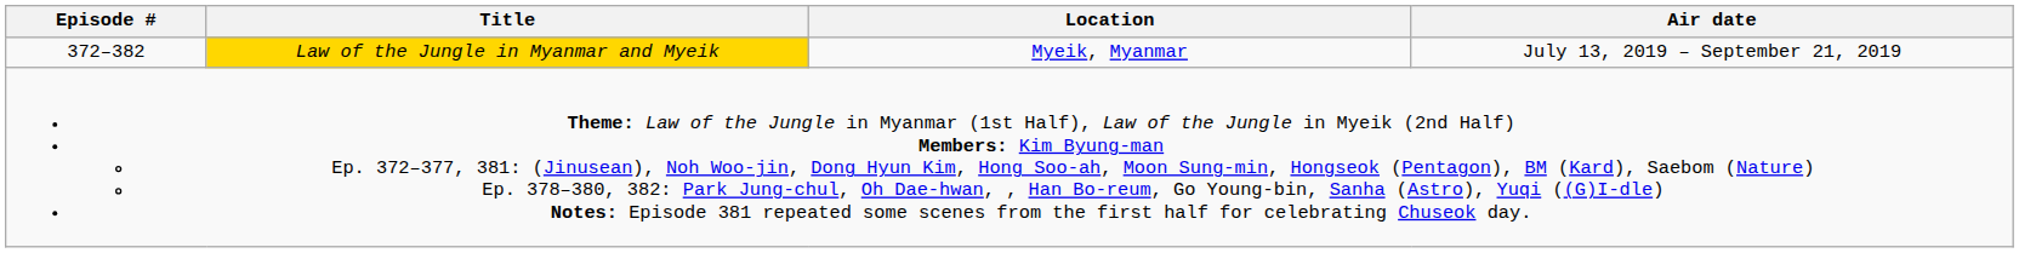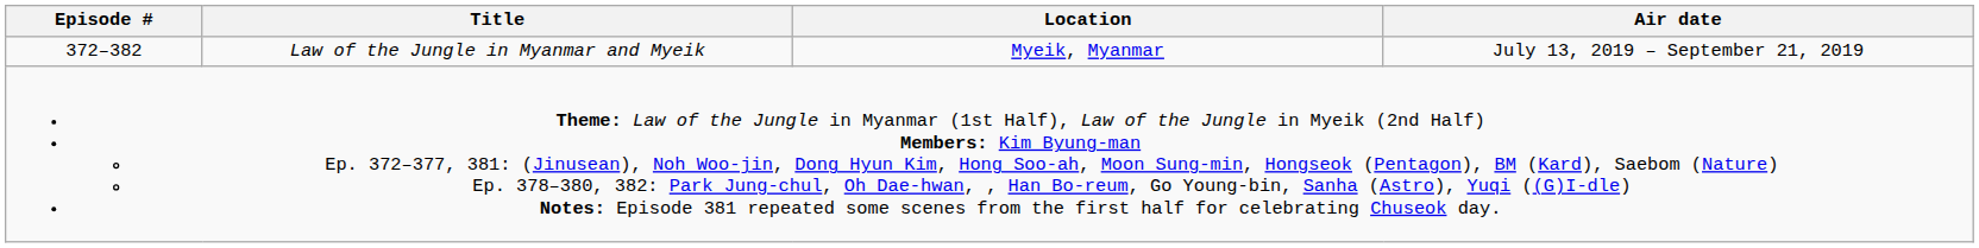372–382 | Title: gold background -> no background
